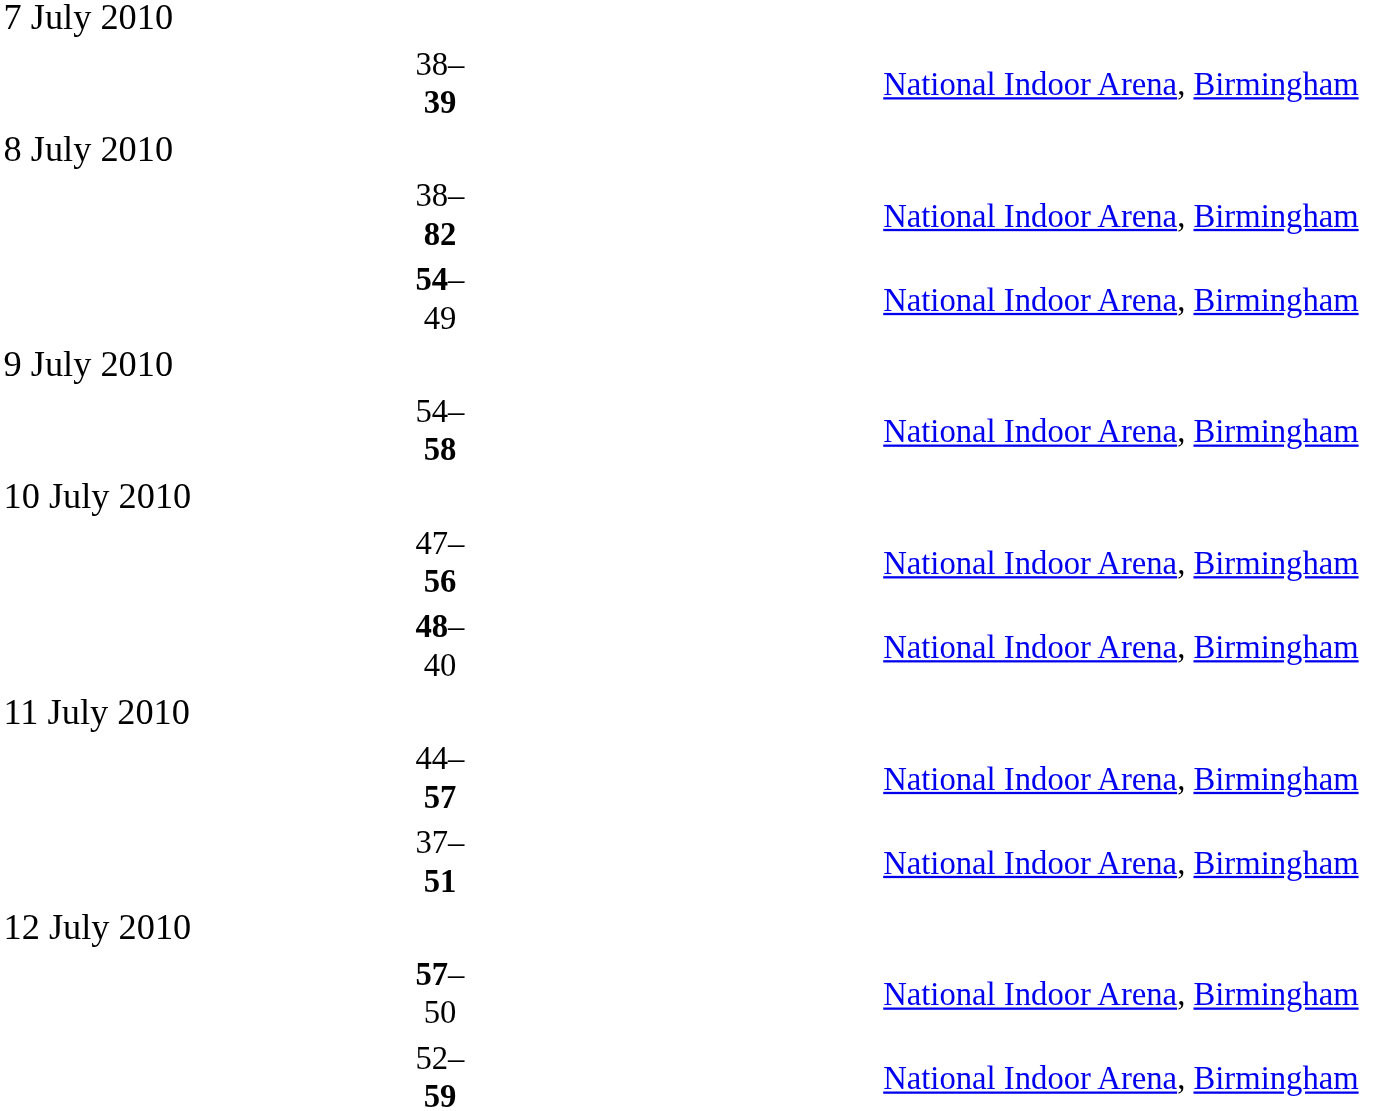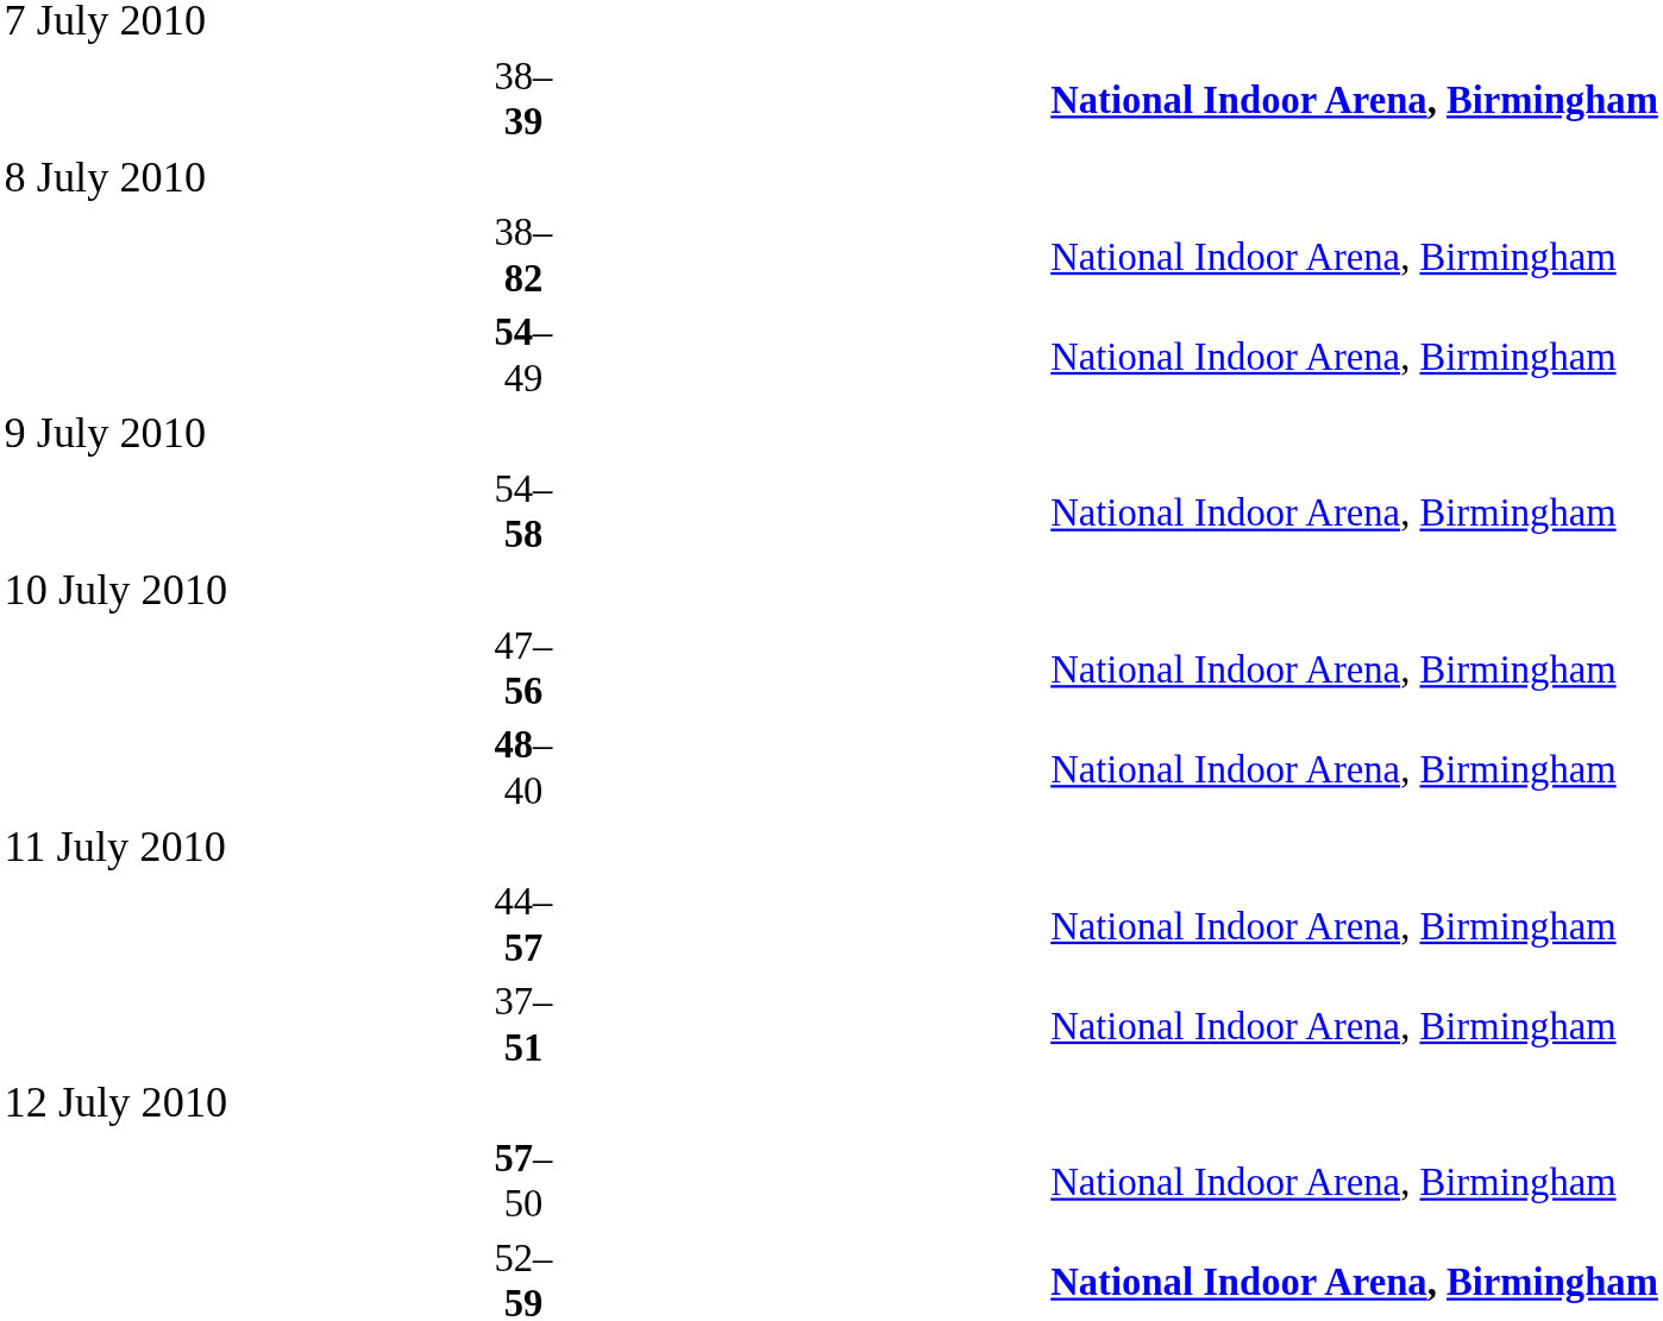38–39 | column 3: normal -> bold
52–59 | column 3: normal -> bold
